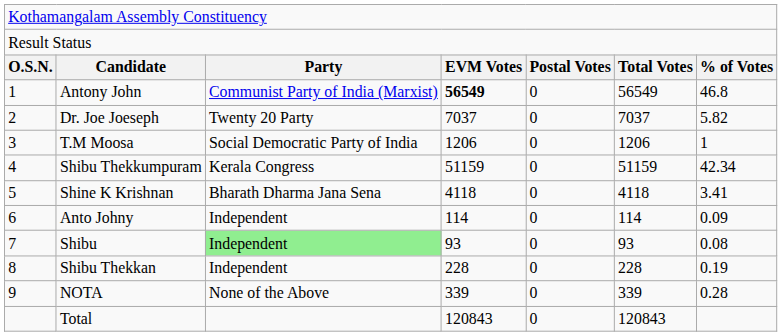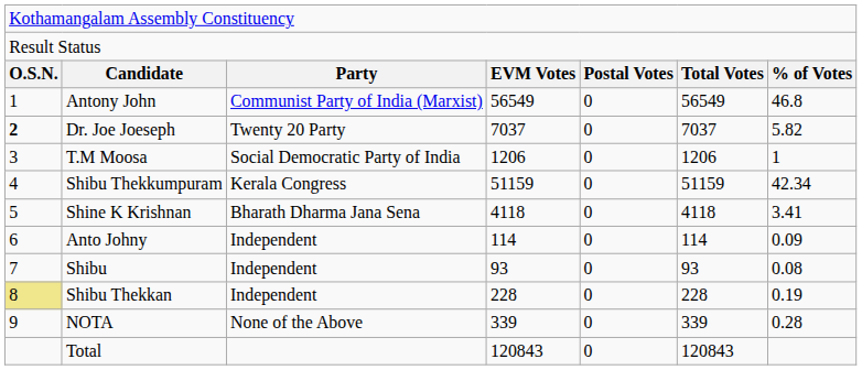Antony John | column 4: bold -> normal
Dr. Joe Joeseph | column 1: normal -> bold
Shibu | column 3: lightgreen background -> no background
Shibu Thekkan | column 1: no background -> khaki background
